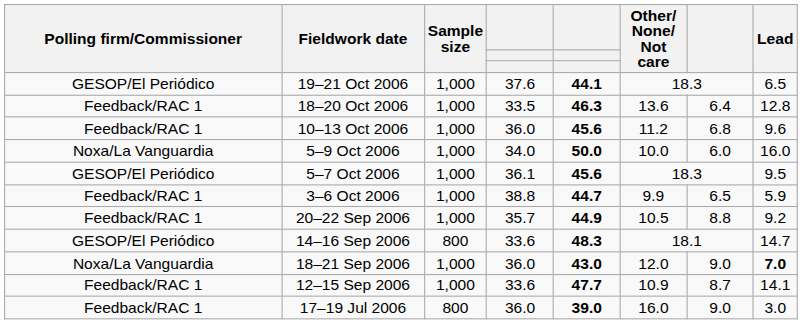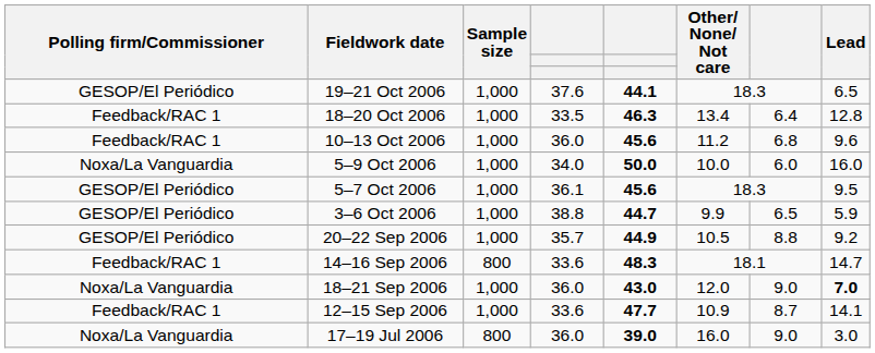18–20 Oct 2006 | Other/ None/ Not care: 13.6 -> 13.4
3–6 Oct 2006 | Polling firm/Commissioner: Feedback/RAC 1 -> GESOP/El Periódico
20–22 Sep 2006 | Polling firm/Commissioner: Feedback/RAC 1 -> GESOP/El Periódico
14–16 Sep 2006 | Polling firm/Commissioner: GESOP/El Periódico -> Feedback/RAC 1
17–19 Jul 2006 | Polling firm/Commissioner: Feedback/RAC 1 -> Noxa/La Vanguardia
